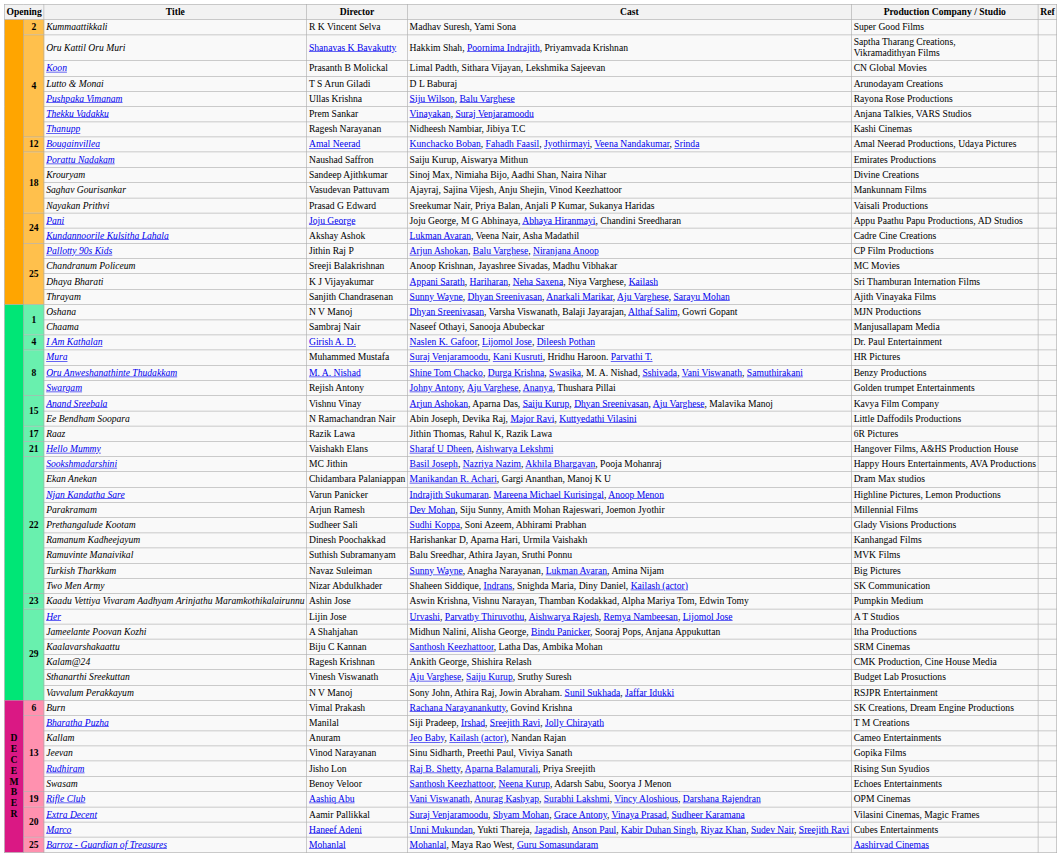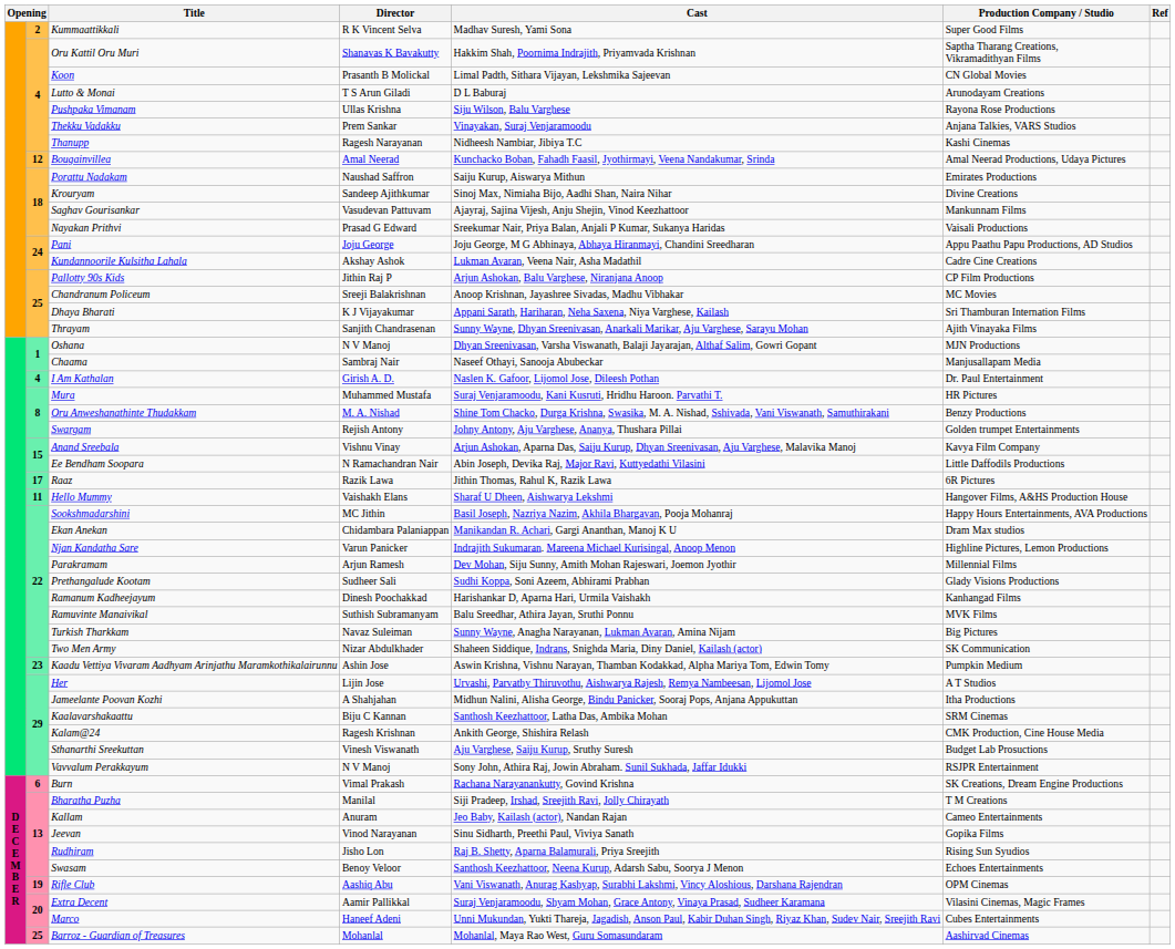Hello Mummy | column 2: 21 -> 11
